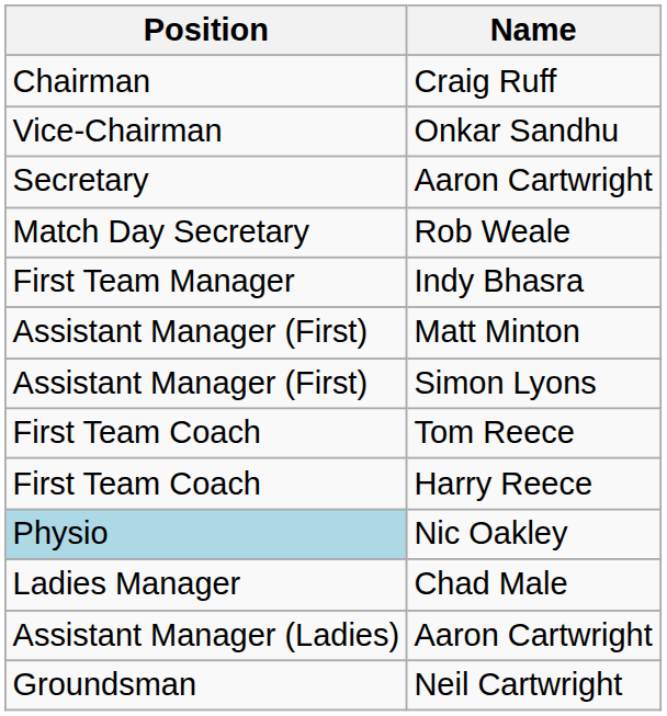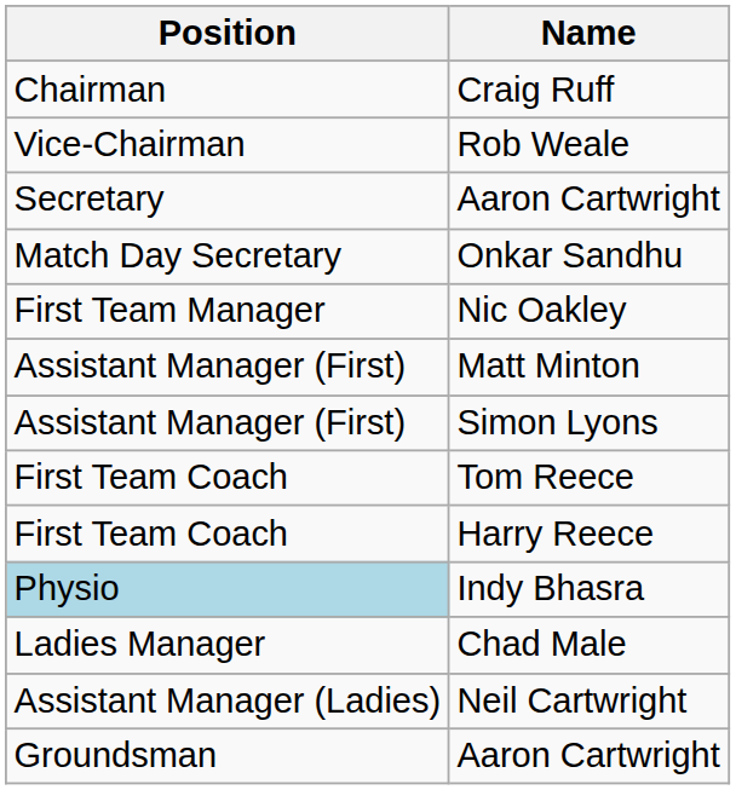row 3 | Name: Onkar Sandhu -> Rob Weale
row 5 | Name: Rob Weale -> Onkar Sandhu
row 6 | Name: Indy Bhasra -> Nic Oakley
row 11 | Name: Nic Oakley -> Indy Bhasra
row 13 | Name: Aaron Cartwright -> Neil Cartwright
row 14 | Name: Neil Cartwright -> Aaron Cartwright
